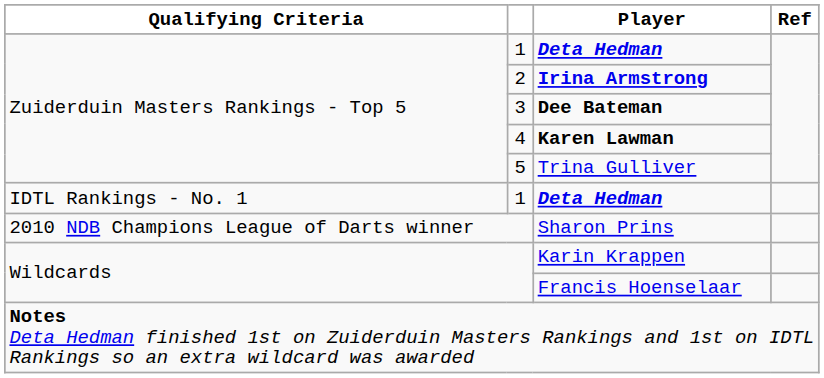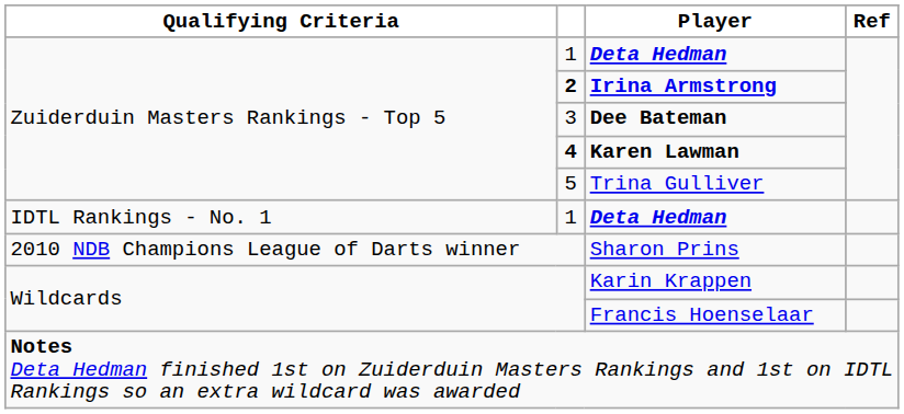Irina Armstrong | column 2: normal -> bold
Karen Lawman | column 2: normal -> bold
